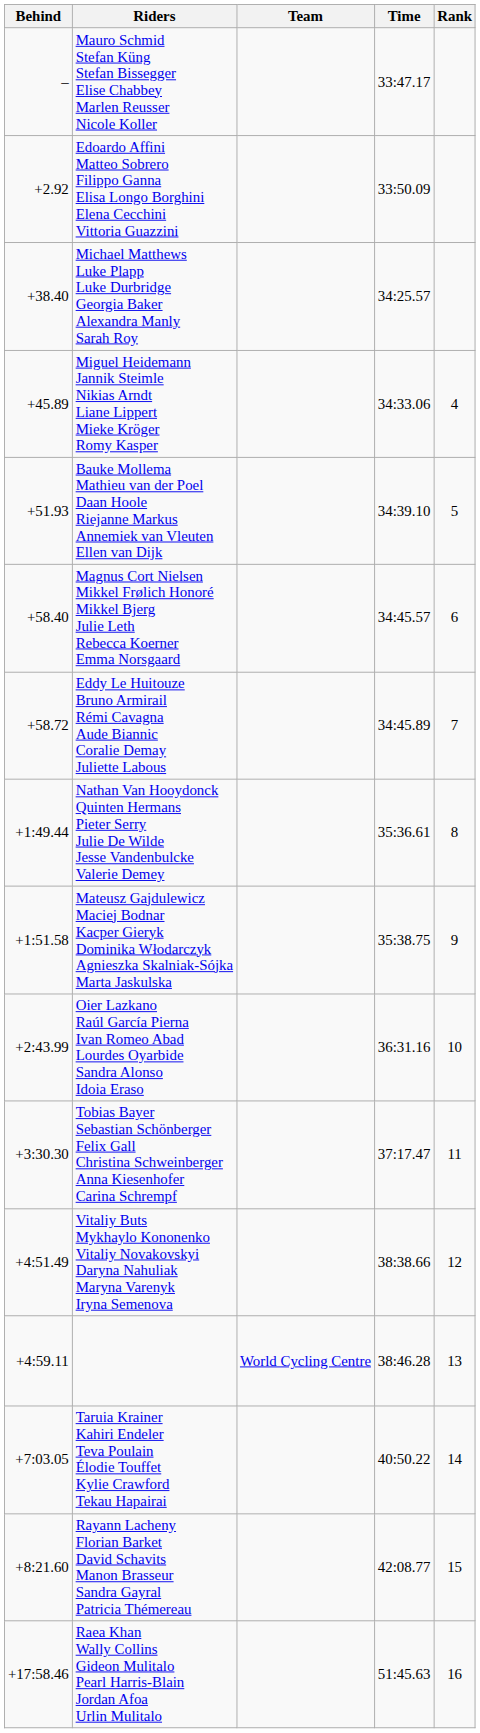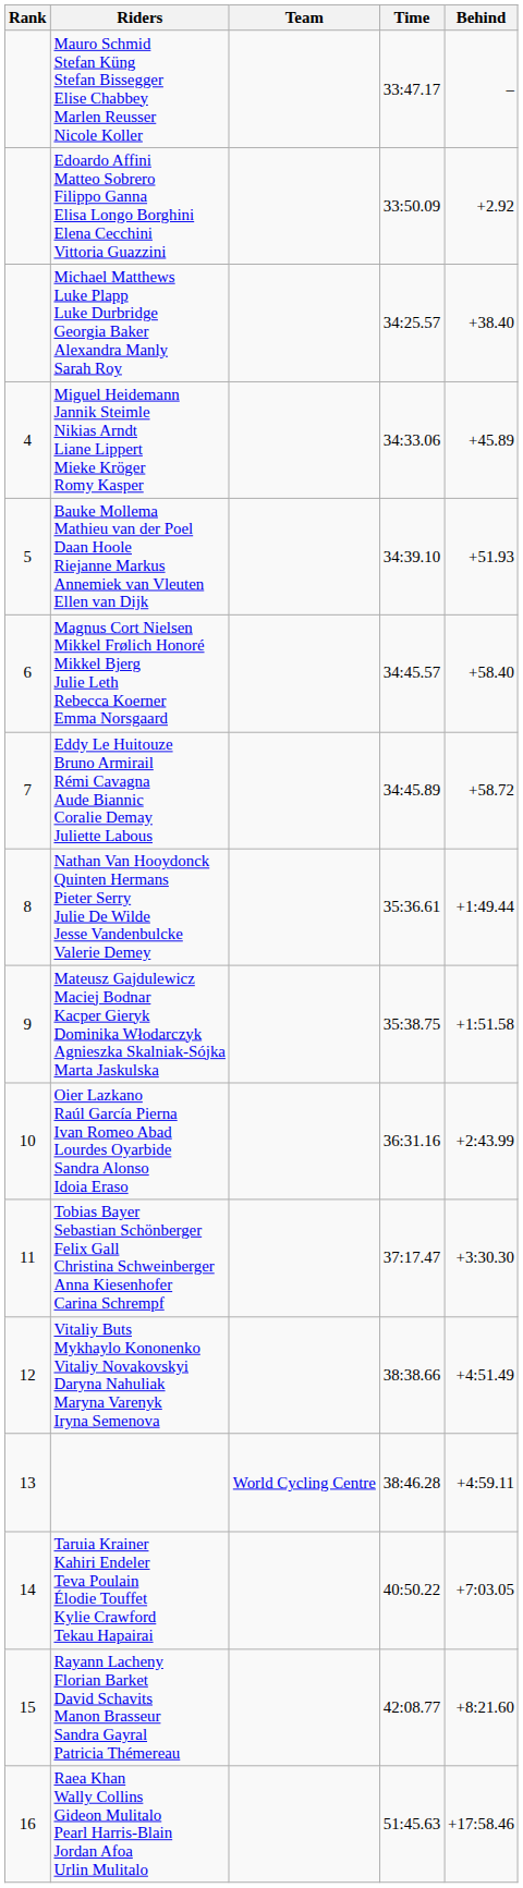columns swapped: Rank <-> Behind
